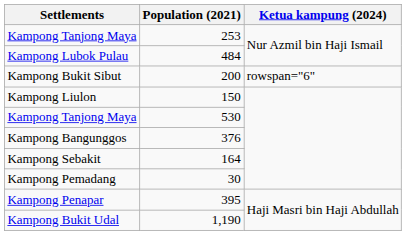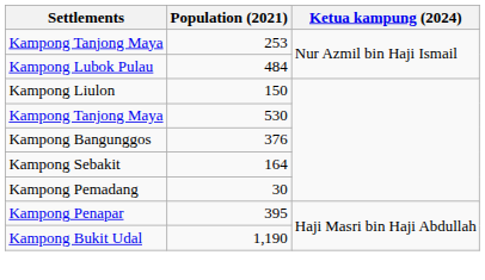- row: Kampong Bukit Sibut | 200 | rowspan="6"
